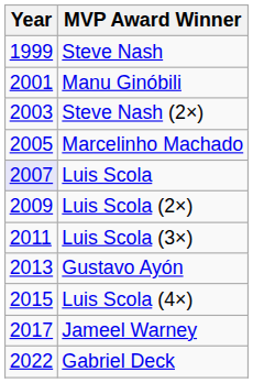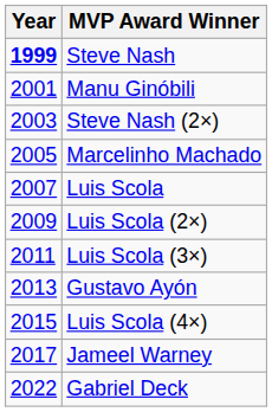Steve Nash | Year: normal -> bold
Luis Scola | Year: lavender background -> no background
